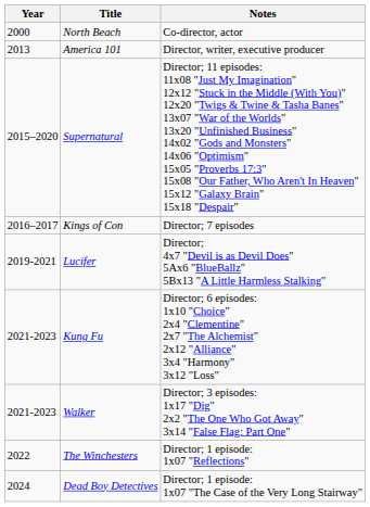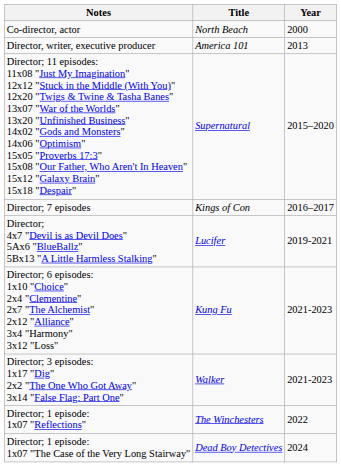columns swapped: Year <-> Notes
